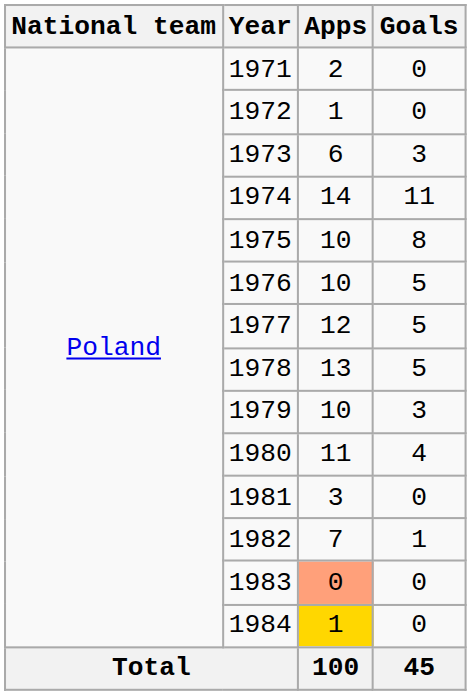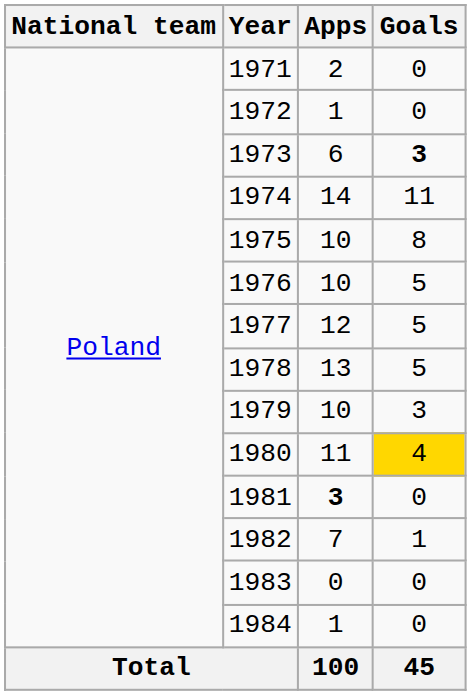1973 | Goals: normal -> bold
1980 | Goals: no background -> gold background
1981 | Apps: normal -> bold
1983 | Apps: lightsalmon background -> no background
1984 | Apps: gold background -> no background
